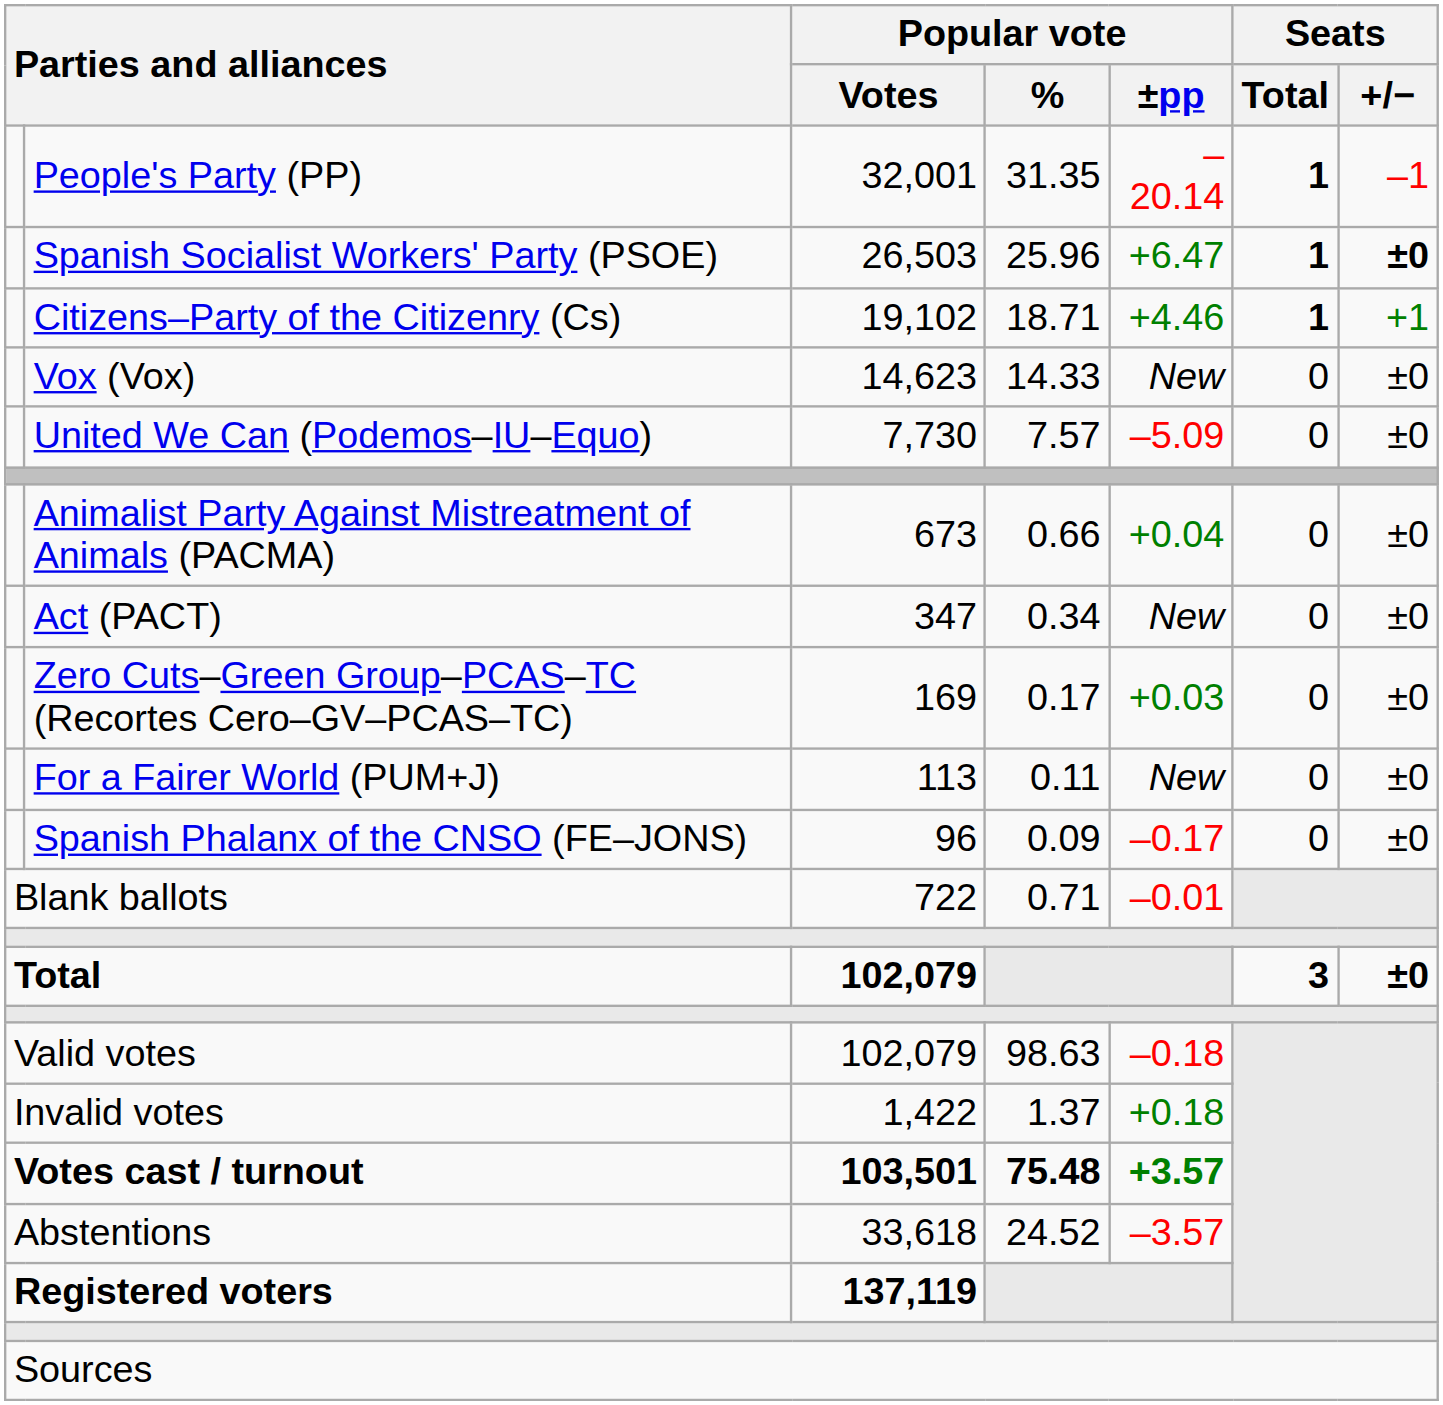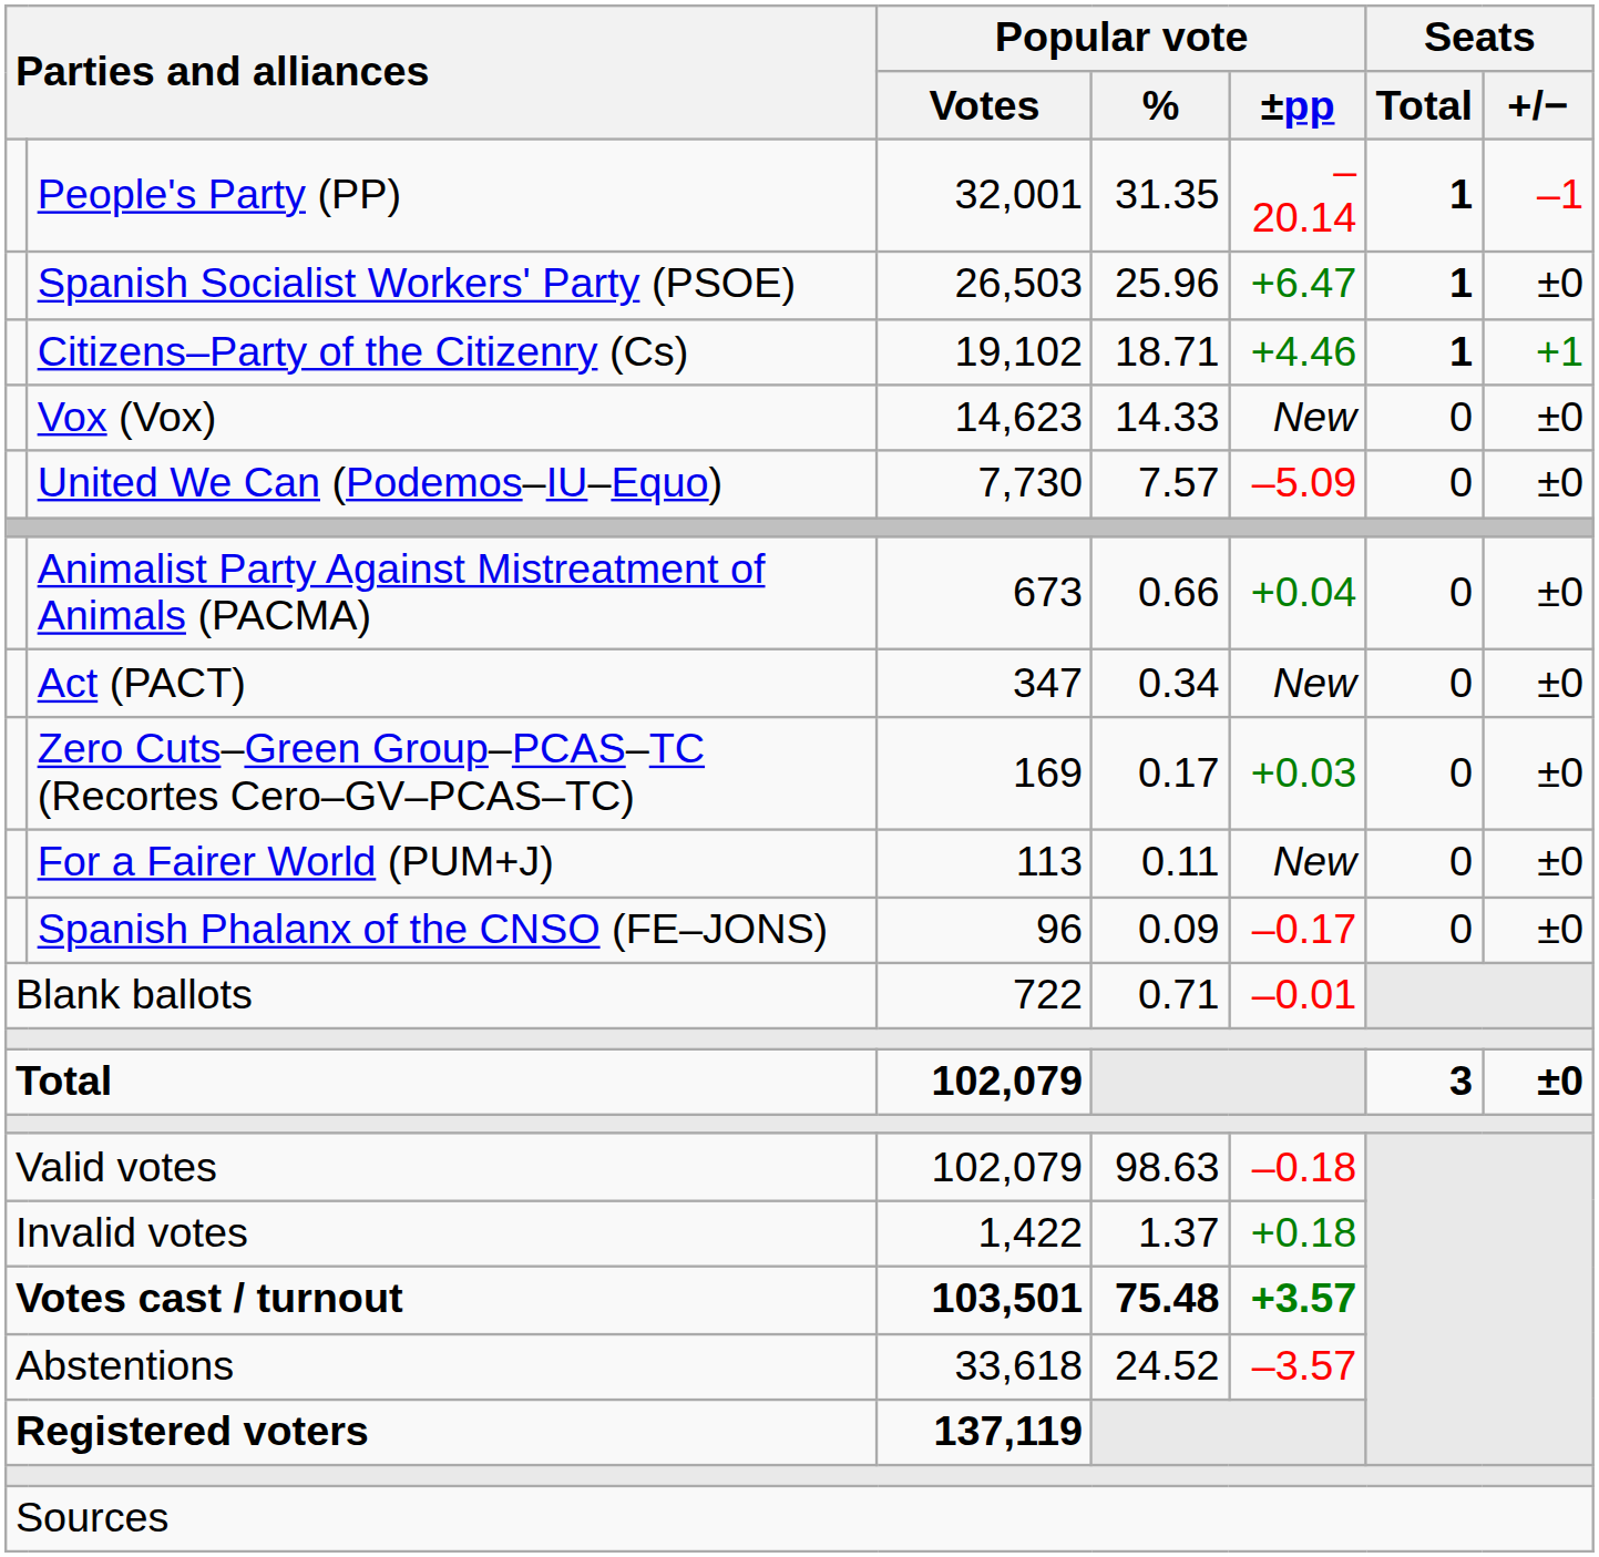Spanish Socialist Workers' Party (PSOE) | Seats / +/−: bold -> normal
